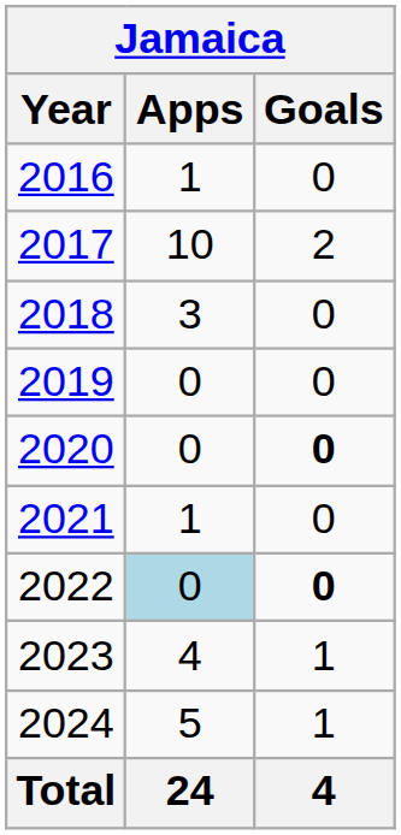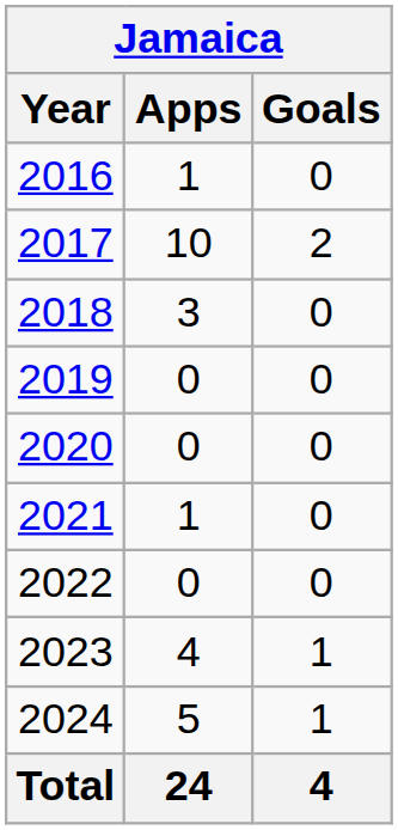2020 | Goals: bold -> normal
2022 | Apps: lightblue background -> no background
2022 | Goals: bold -> normal
